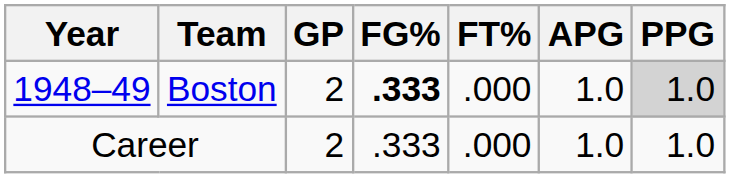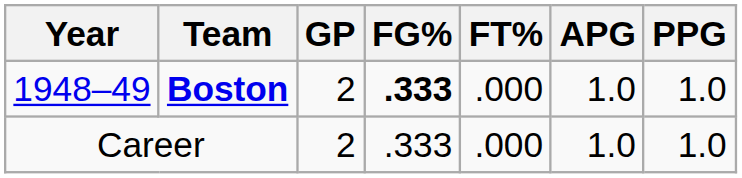1948–49 | Team: normal -> bold
1948–49 | PPG: lightgrey background -> no background
